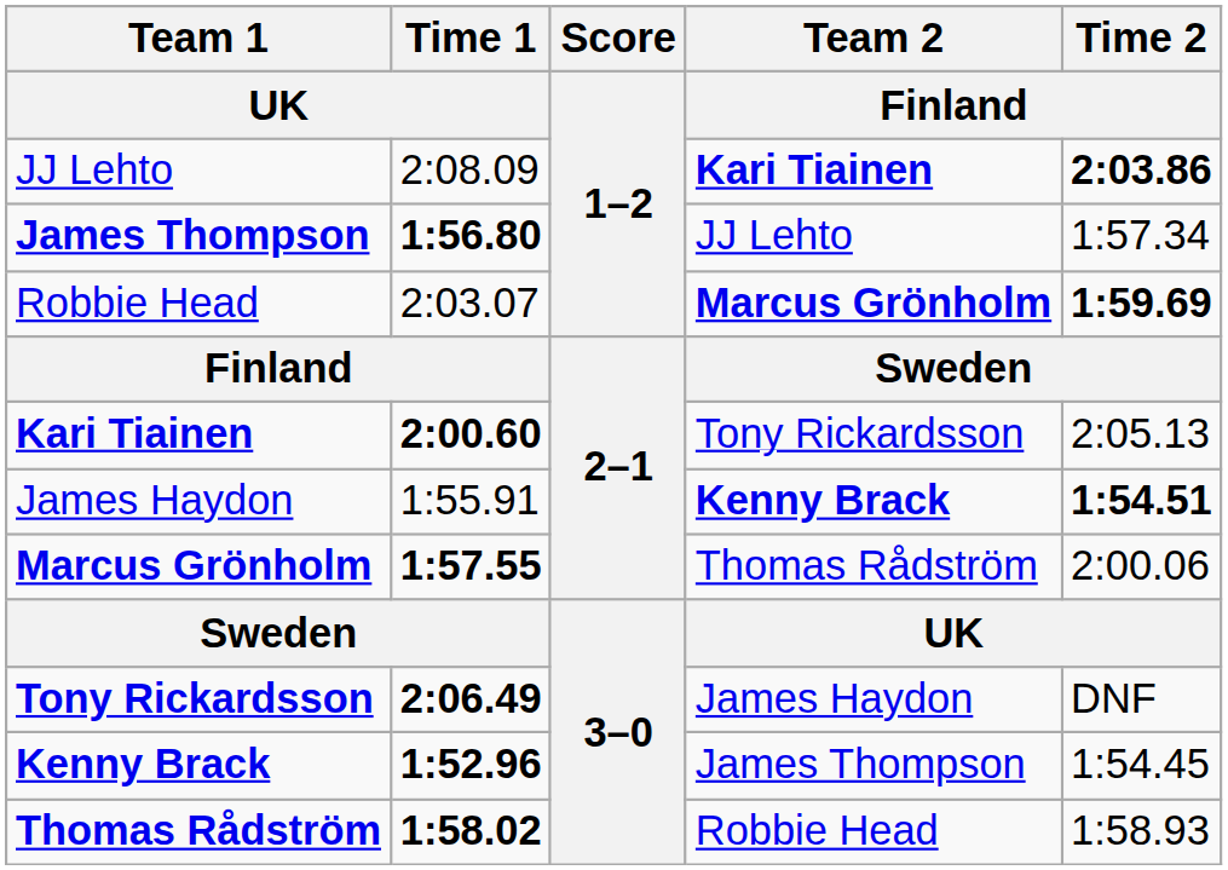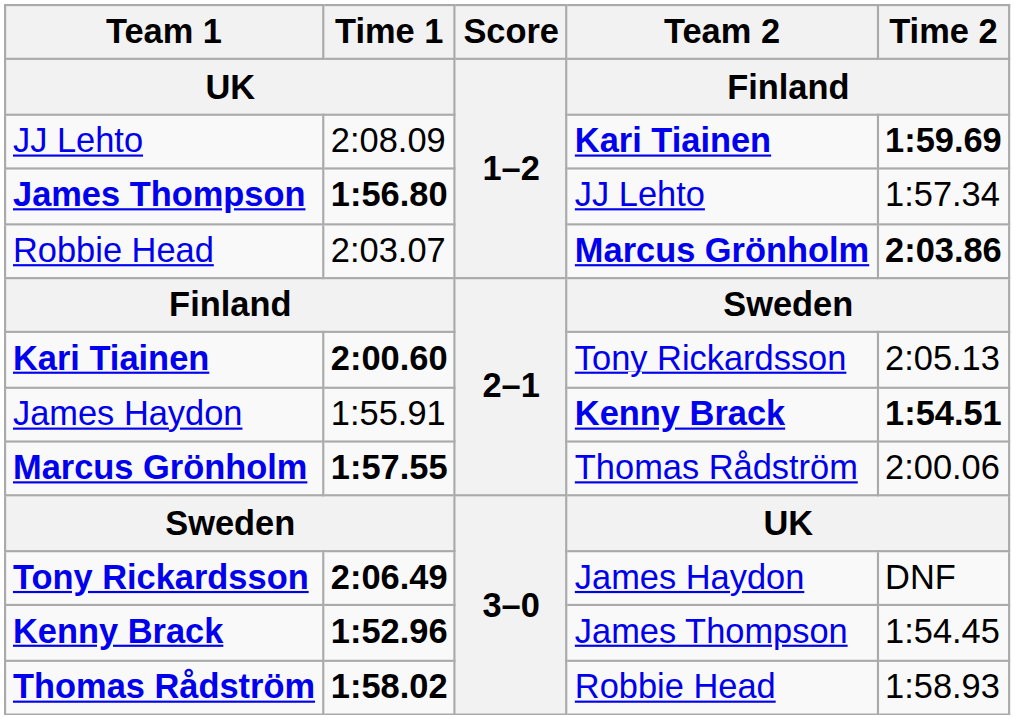row 3 | Time 2 / Finland: 2:03.86 -> 1:59.69
row 5 | Time 2 / Finland: 1:59.69 -> 2:03.86
